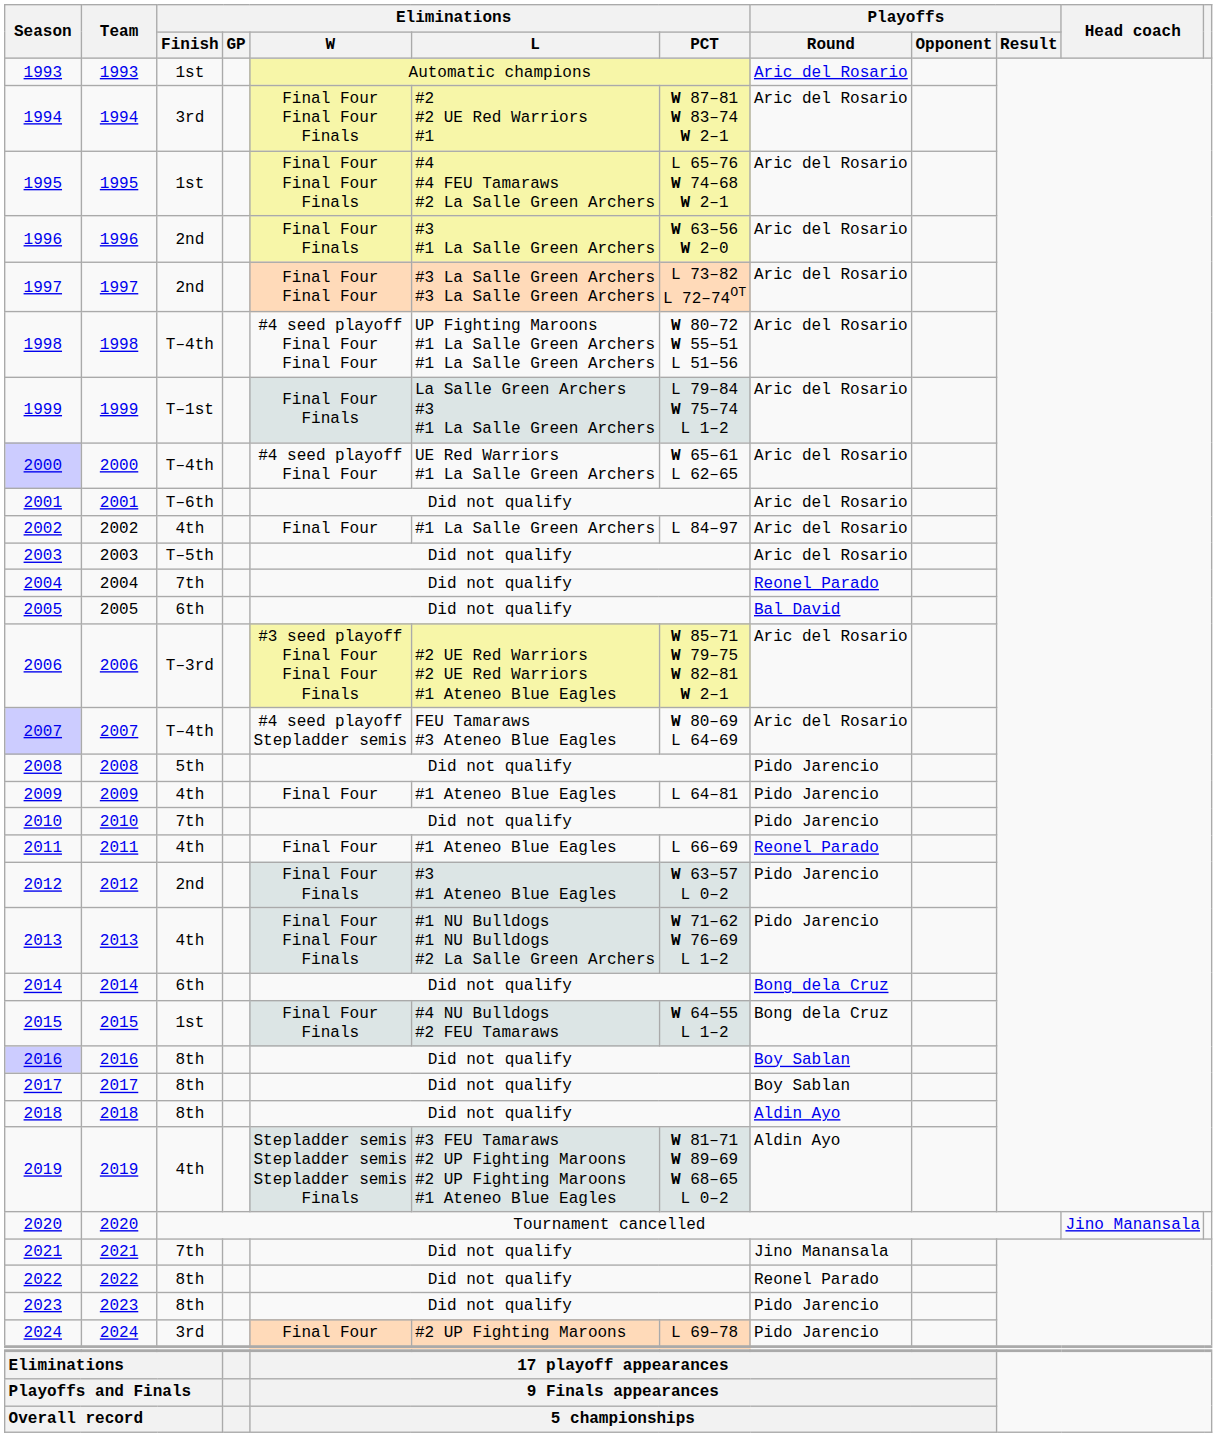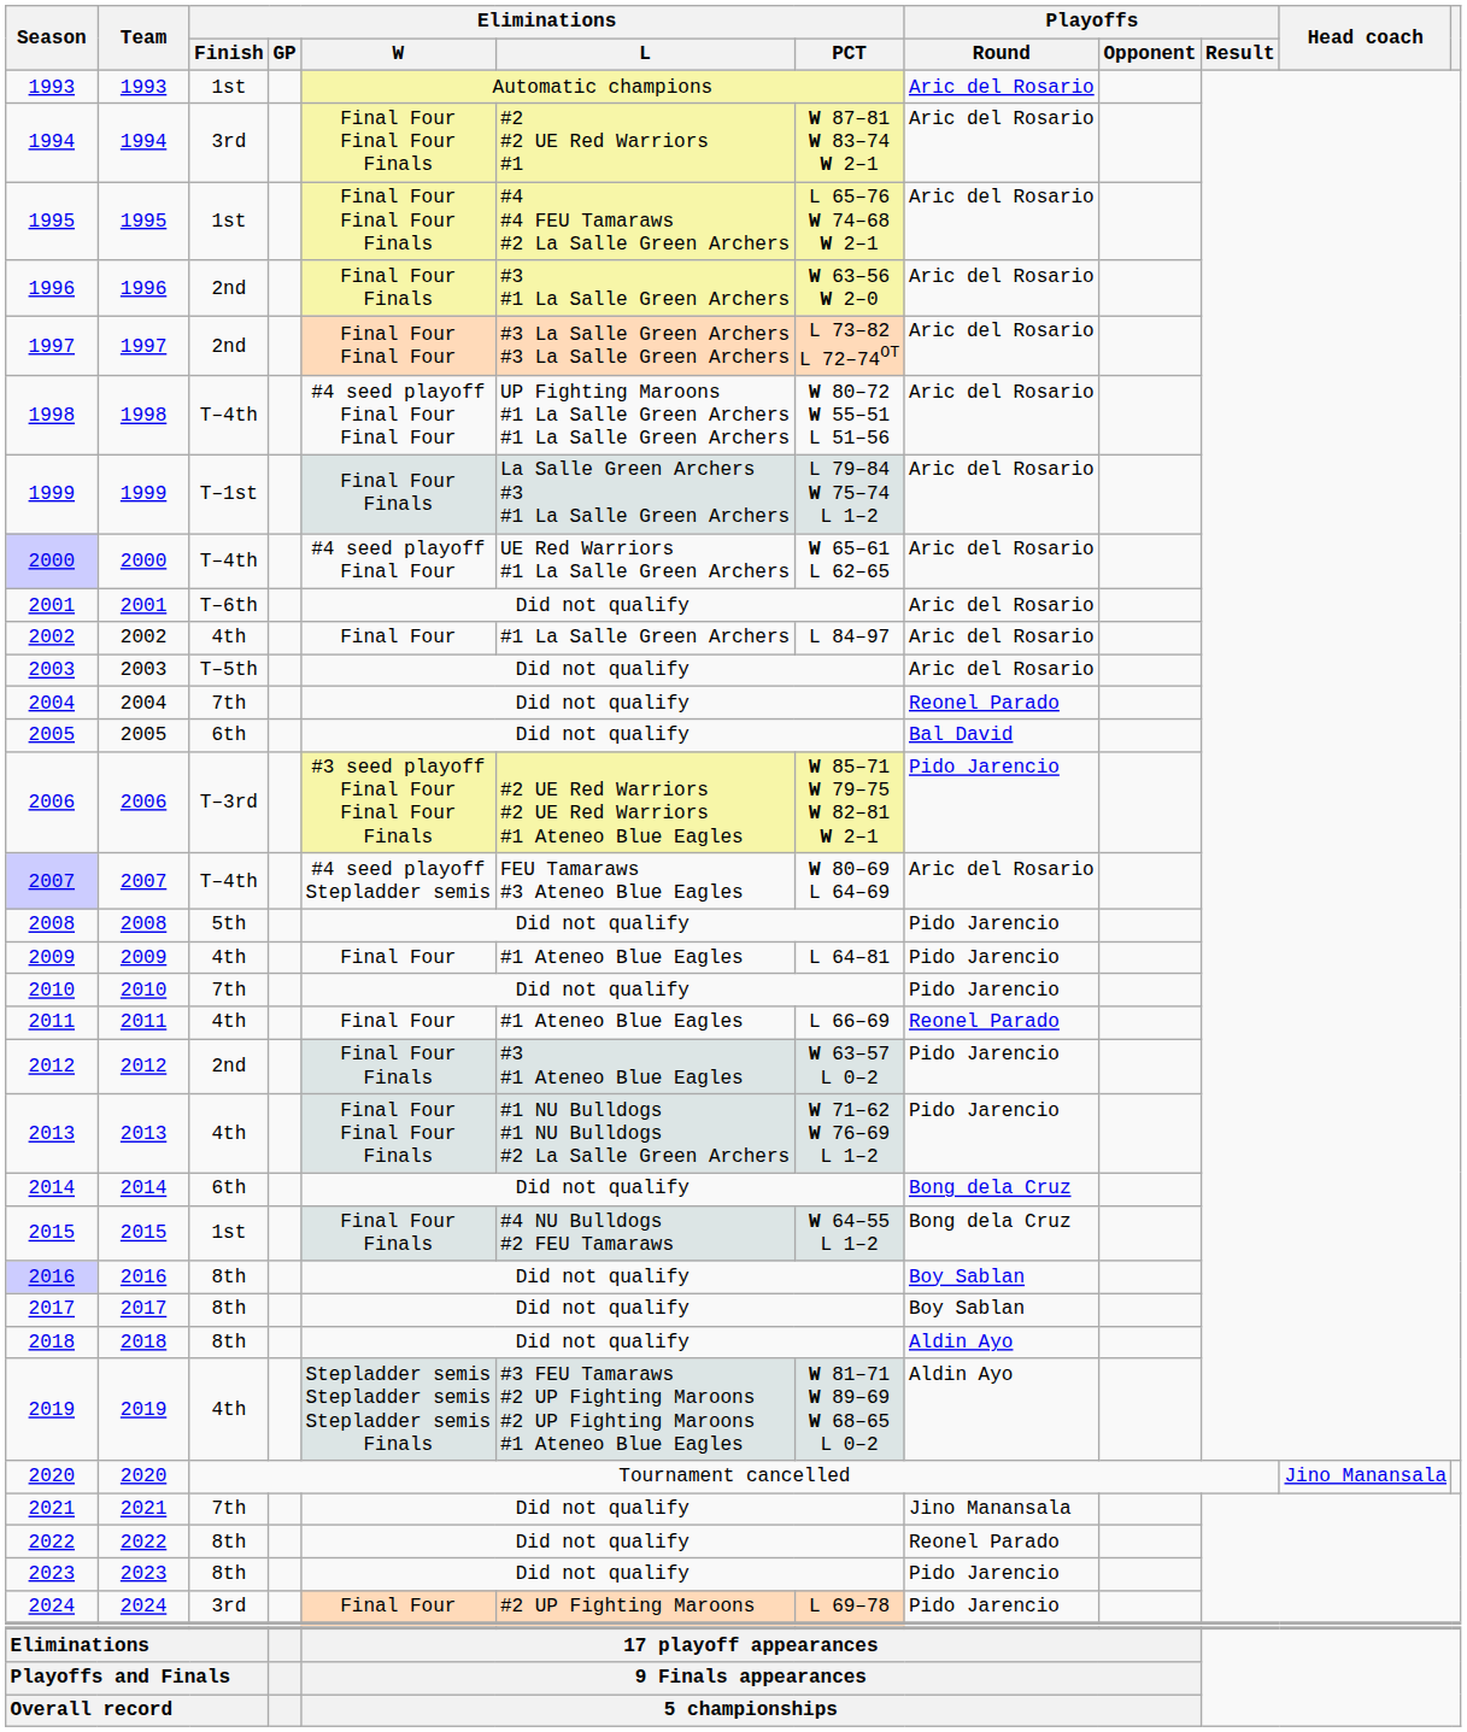row 16 | Playoffs / Round: Aric del Rosario -> Pido Jarencio
